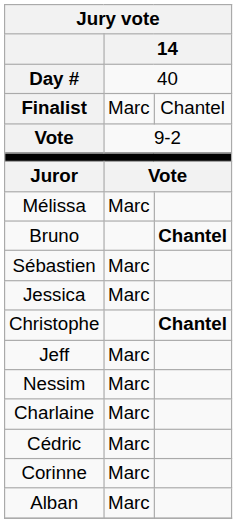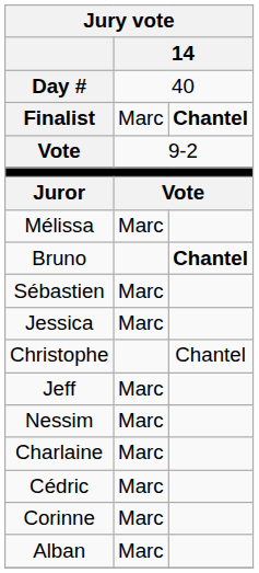Finalist | column 3: normal -> bold
Christophe | column 3: bold -> normal
